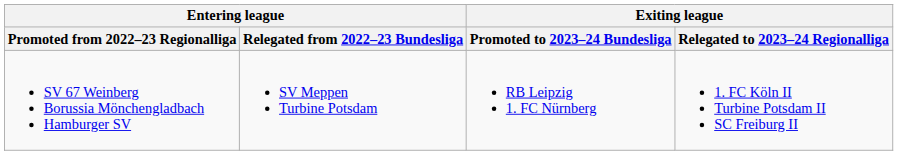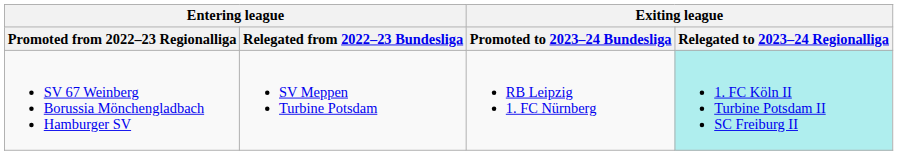SV 67 Weinberg Borussia Mönchengladbach Hamburger SV | column 4: no background -> paleturquoise background
